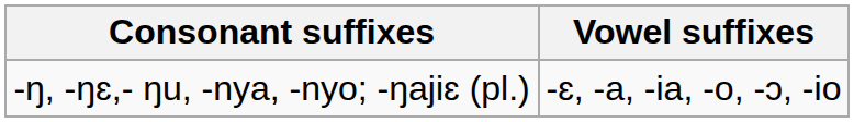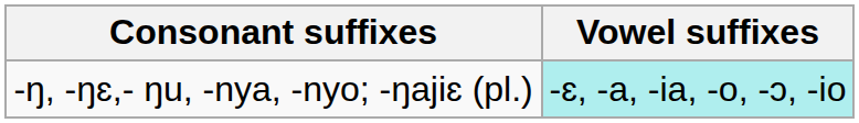-ŋ, -ŋɛ,- ŋu, -nya, -nyo; -ŋajiɛ (pl.) | Vowel suffixes: no background -> paleturquoise background
